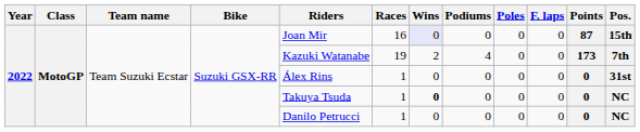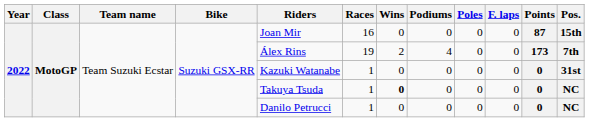row 2 | Wins: lavender background -> no background
row 3 | Riders: Kazuki Watanabe -> Álex Rins
row 4 | Riders: Álex Rins -> Kazuki Watanabe
